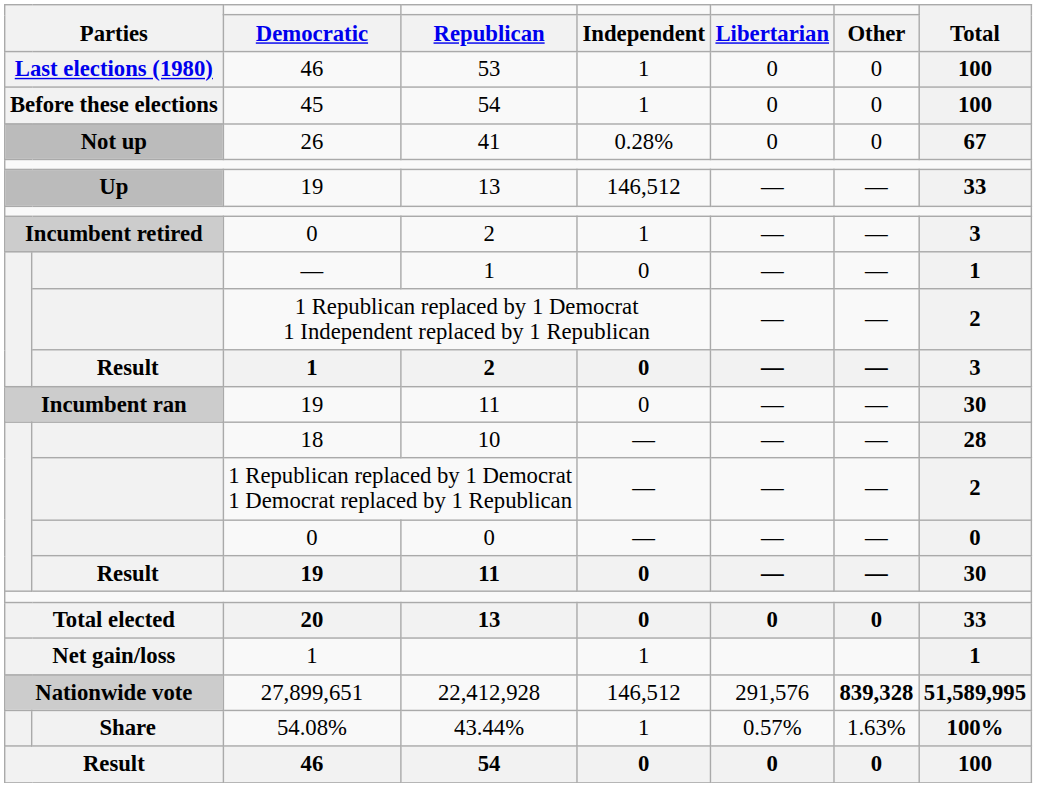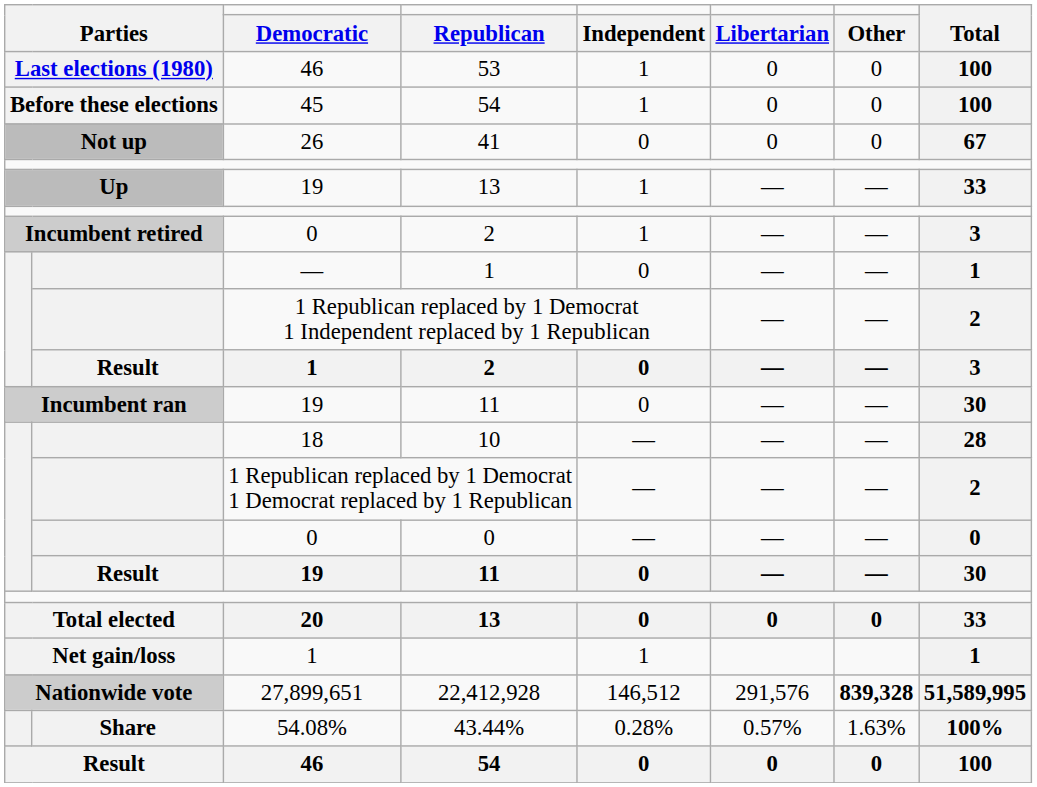41 | Independent: 0.28% -> 0
19 / 13 | Independent: 146,512 -> 1
43.44% | Independent: 1 -> 0.28%
